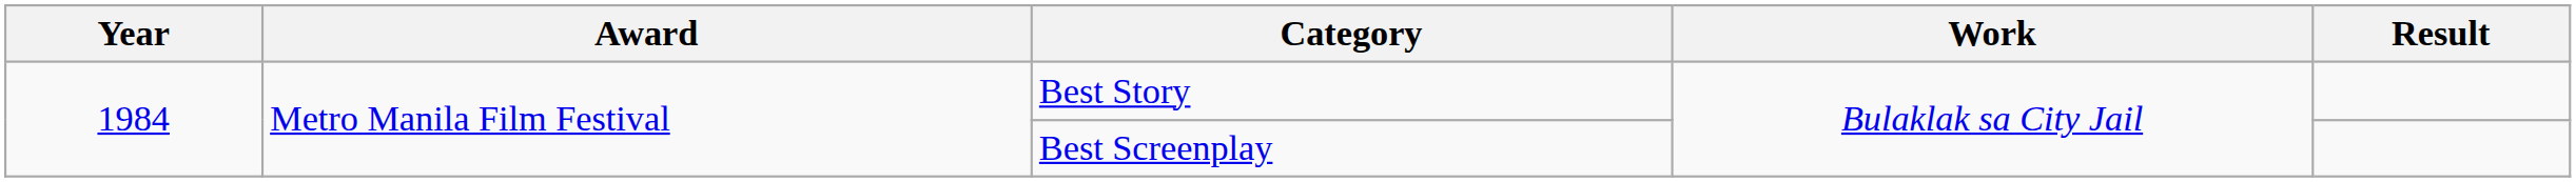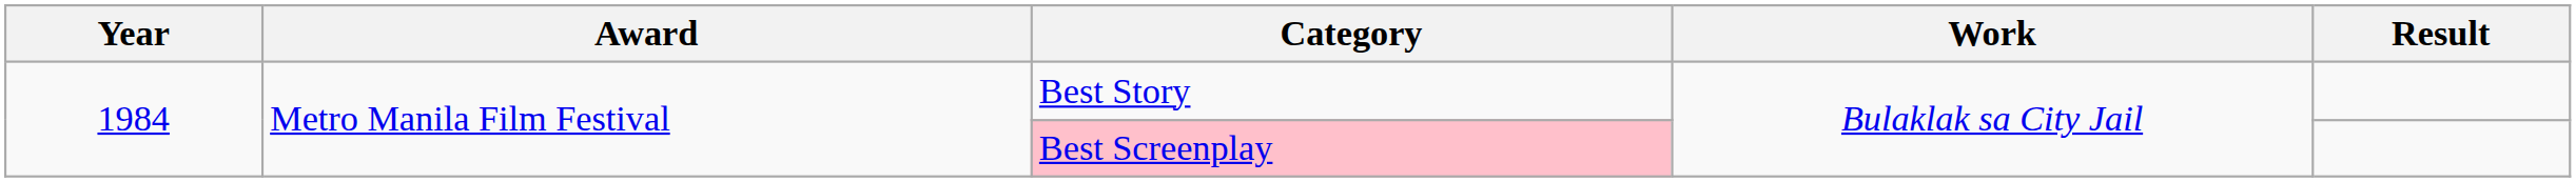Best Screenplay | Category: no background -> pink background
